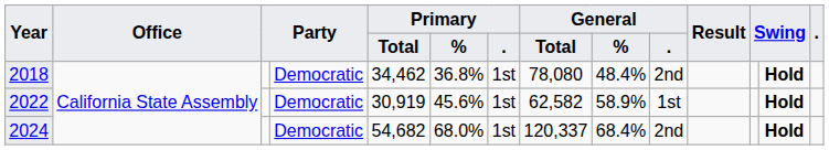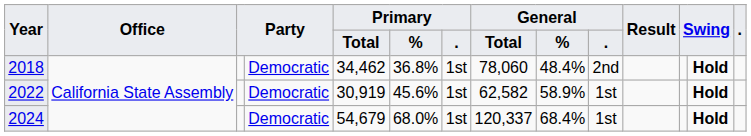2018 | General / Total: 78,080 -> 78,060
2024 | Primary / Total: 54,682 -> 54,679
2024 | General / .: 2nd -> 1st
